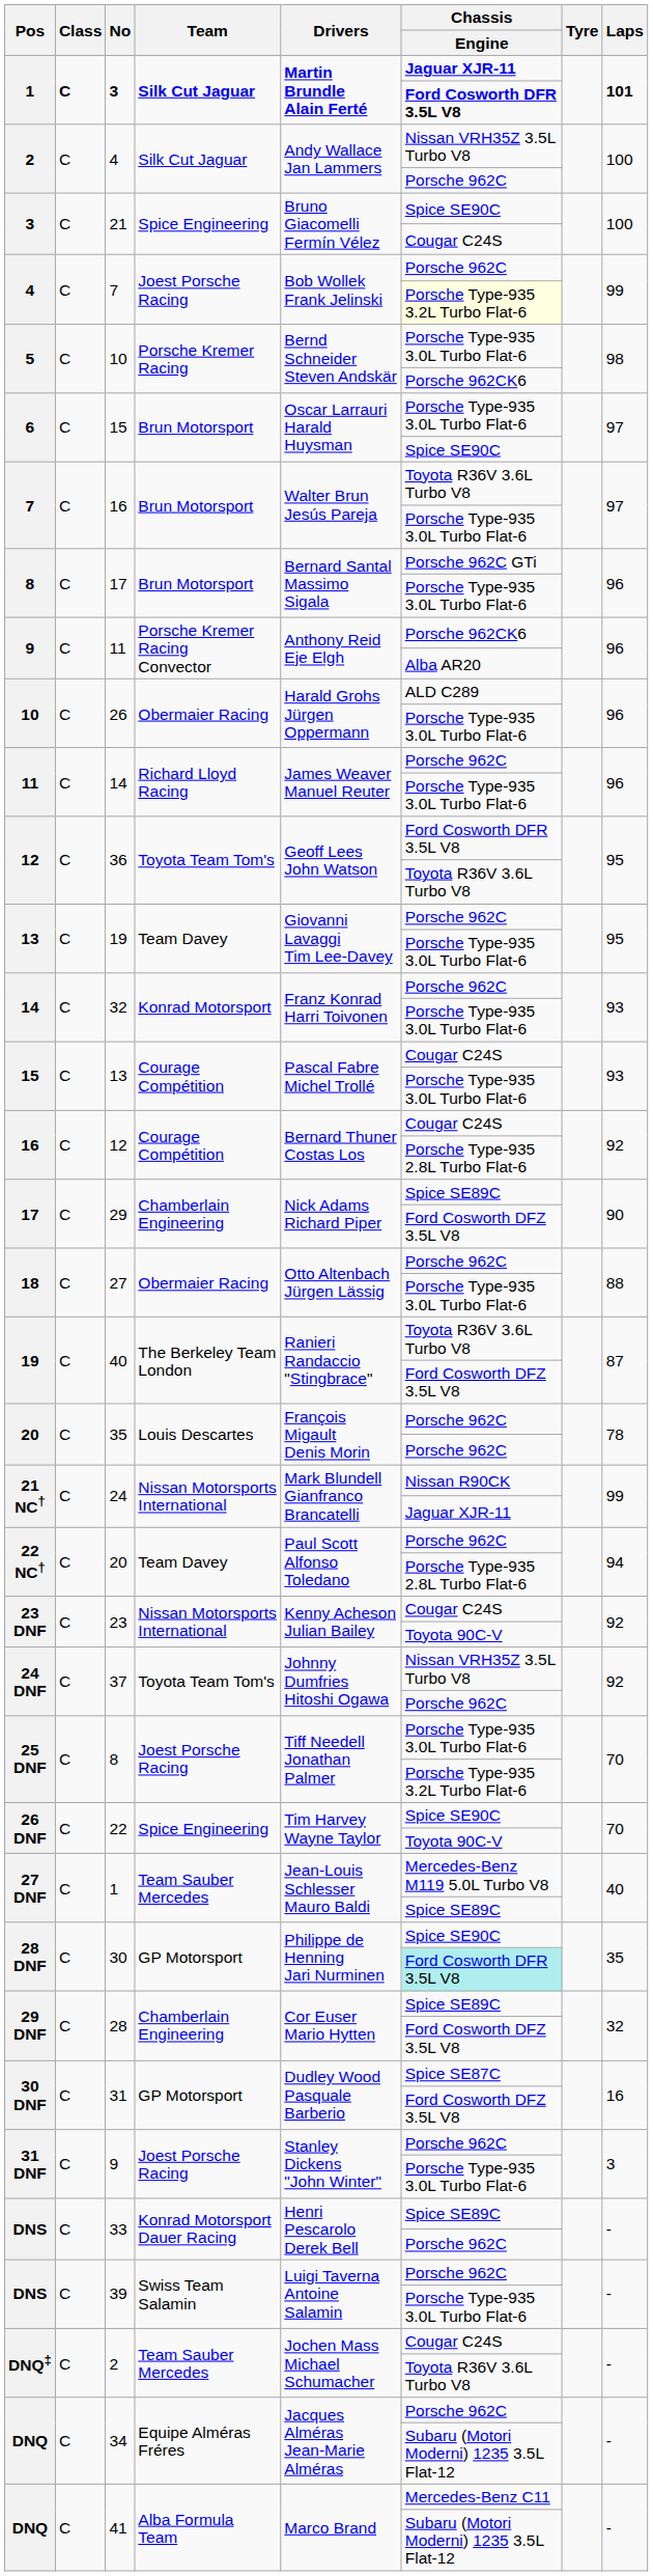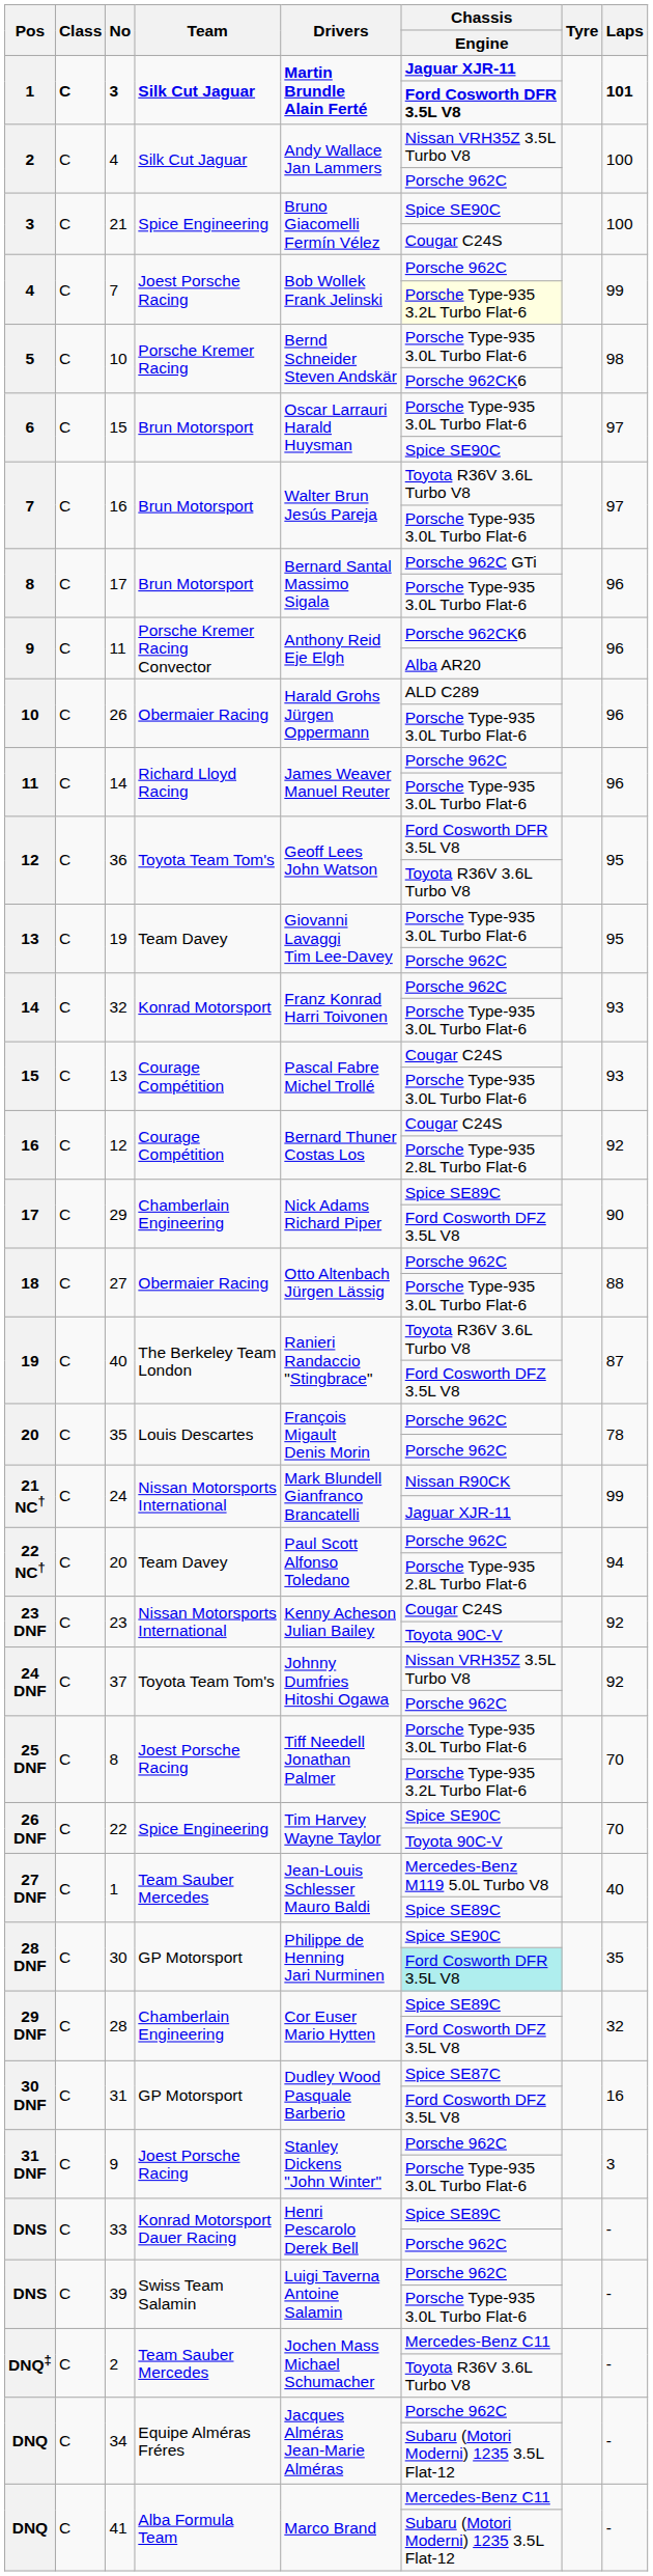row 27 | Chassis / Engine: Porsche 962C -> Porsche Type-935 3.0L Turbo Flat-6
row 28 | Chassis / Engine: Porsche Type-935 3.0L Turbo Flat-6 -> Porsche 962C
row 69 | Chassis / Engine: Cougar C24S -> Mercedes-Benz C11
